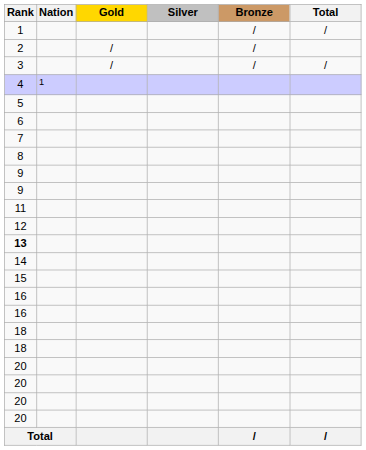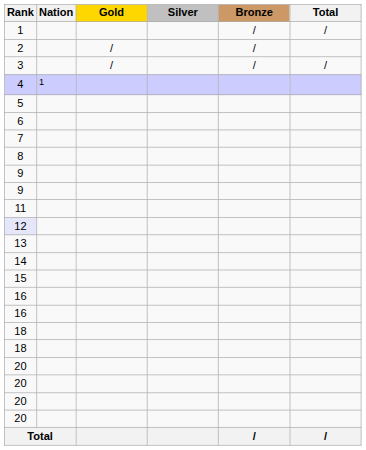12 | Rank: no background -> lavender background
13 | Rank: bold -> normal
